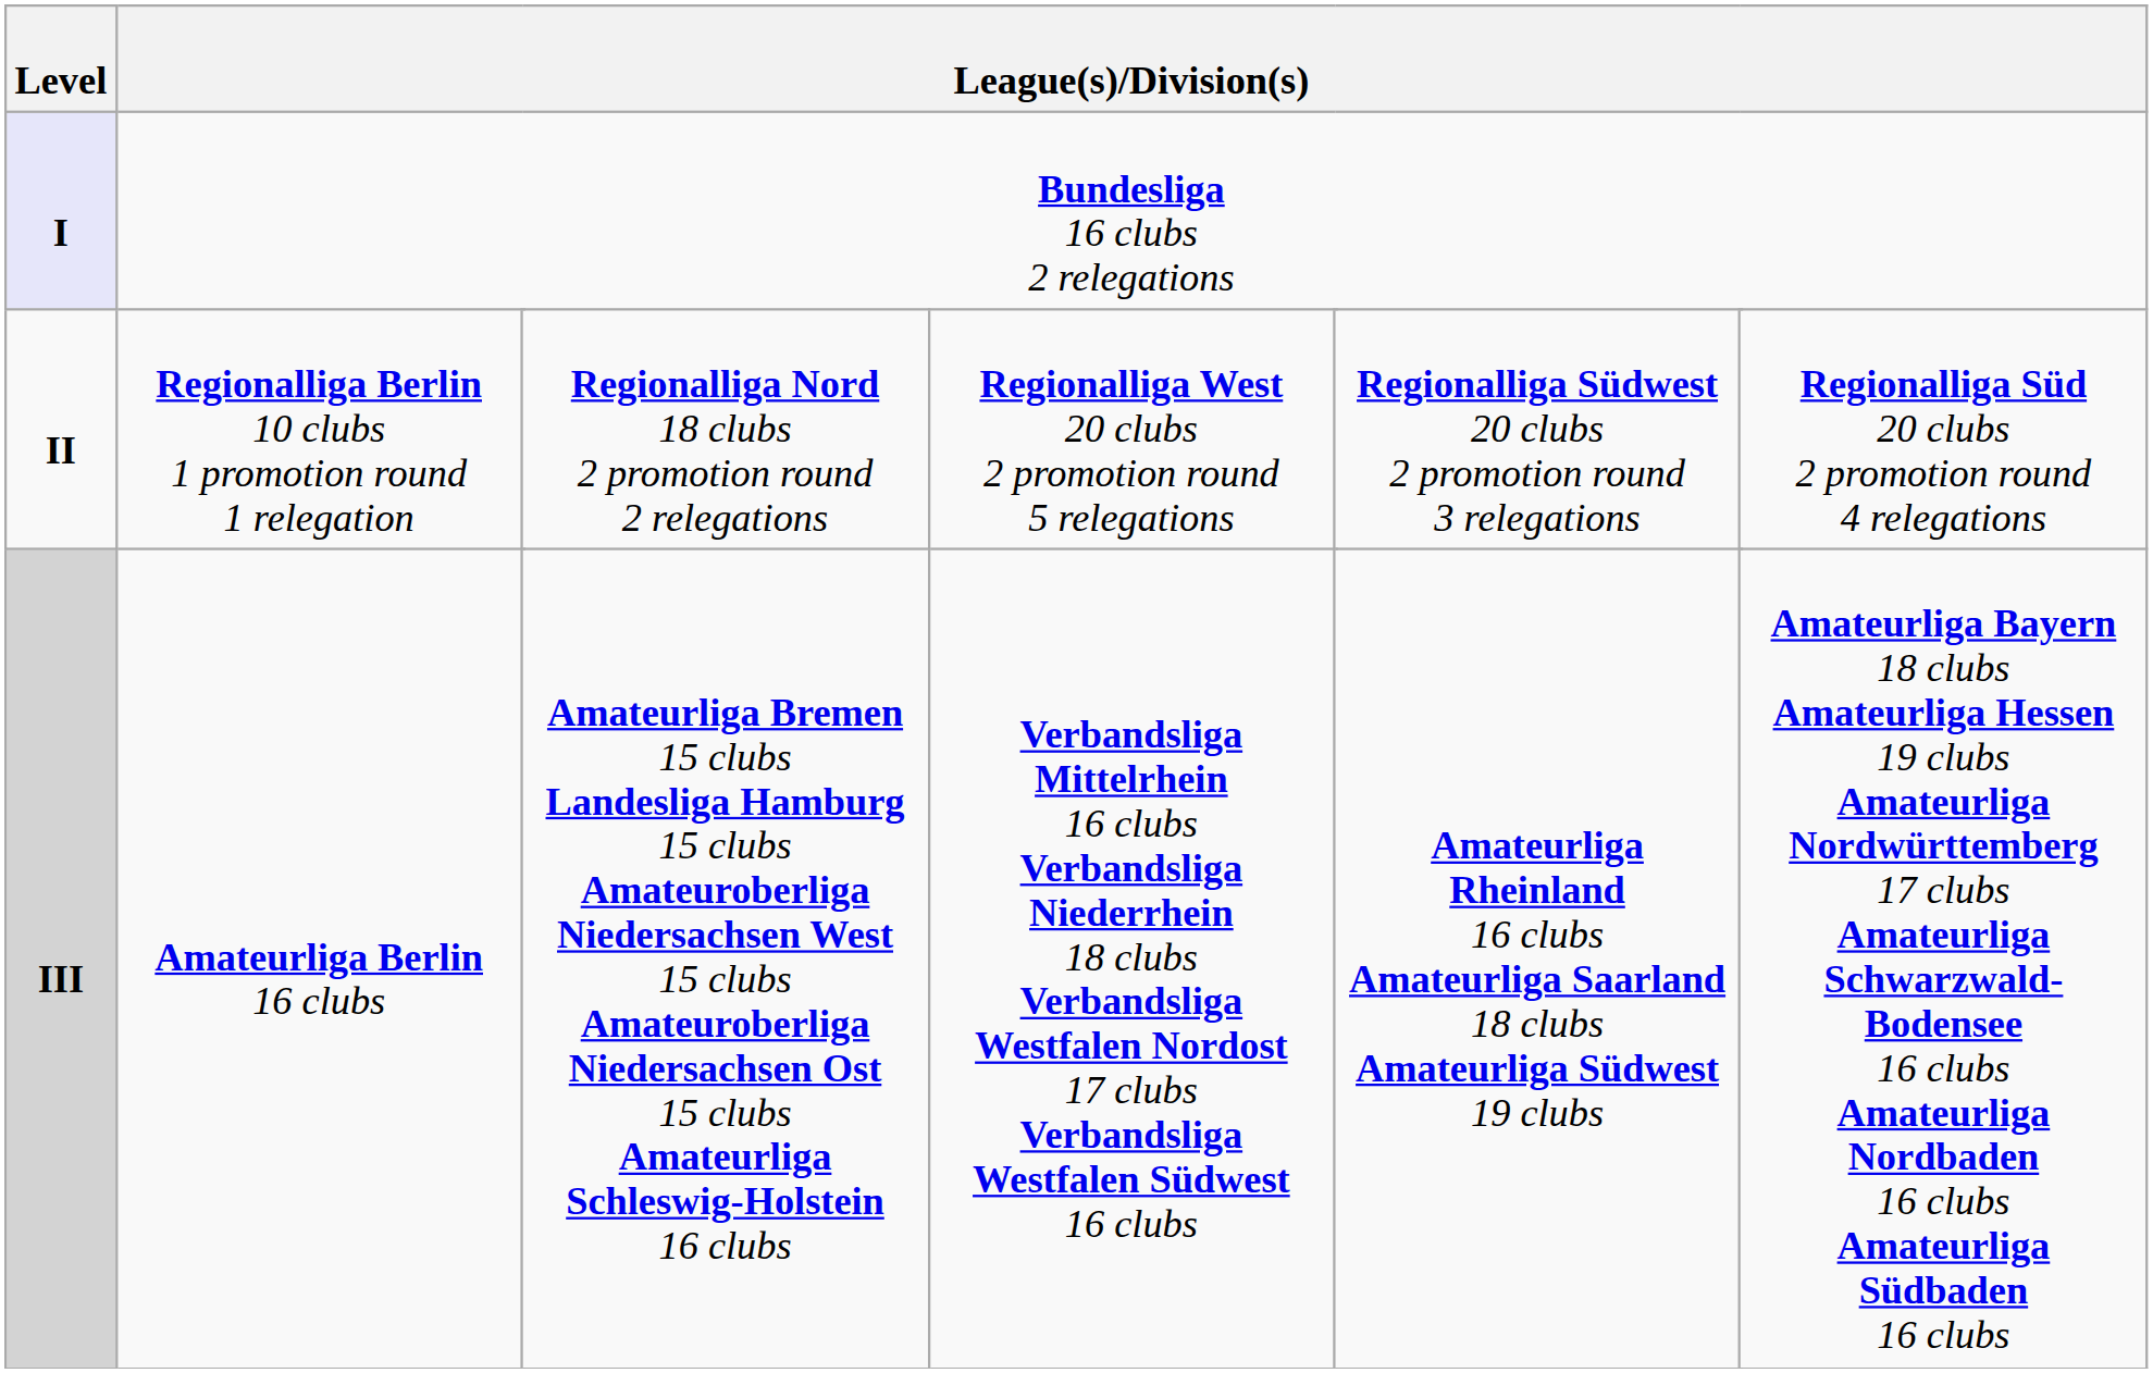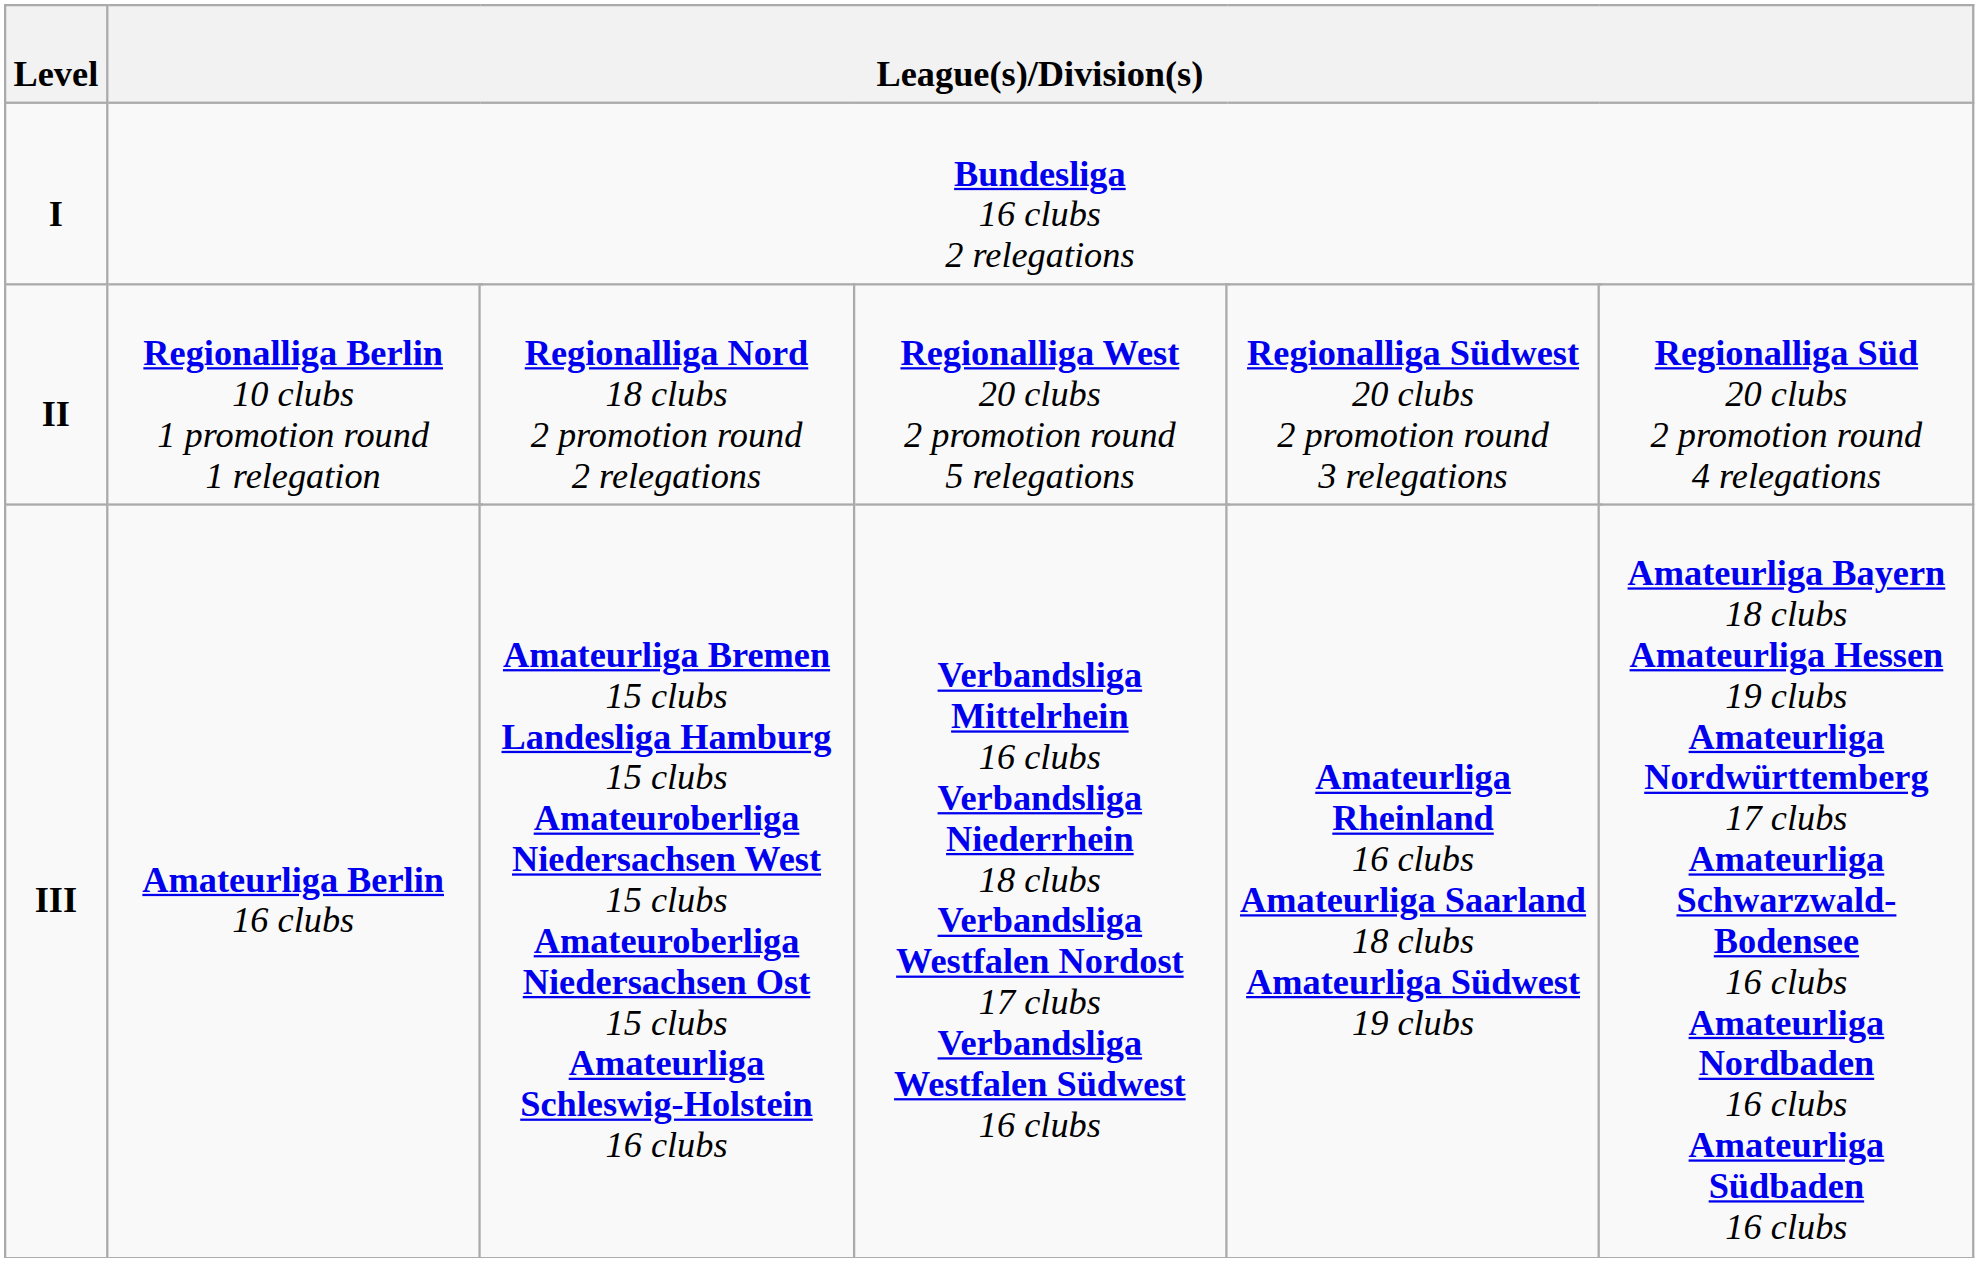I | Level: lavender background -> no background
III | Level: lightgrey background -> no background
